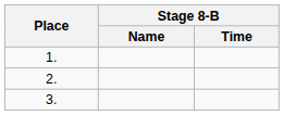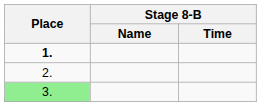1. | Place: normal -> bold
3. | Place: no background -> lightgreen background
